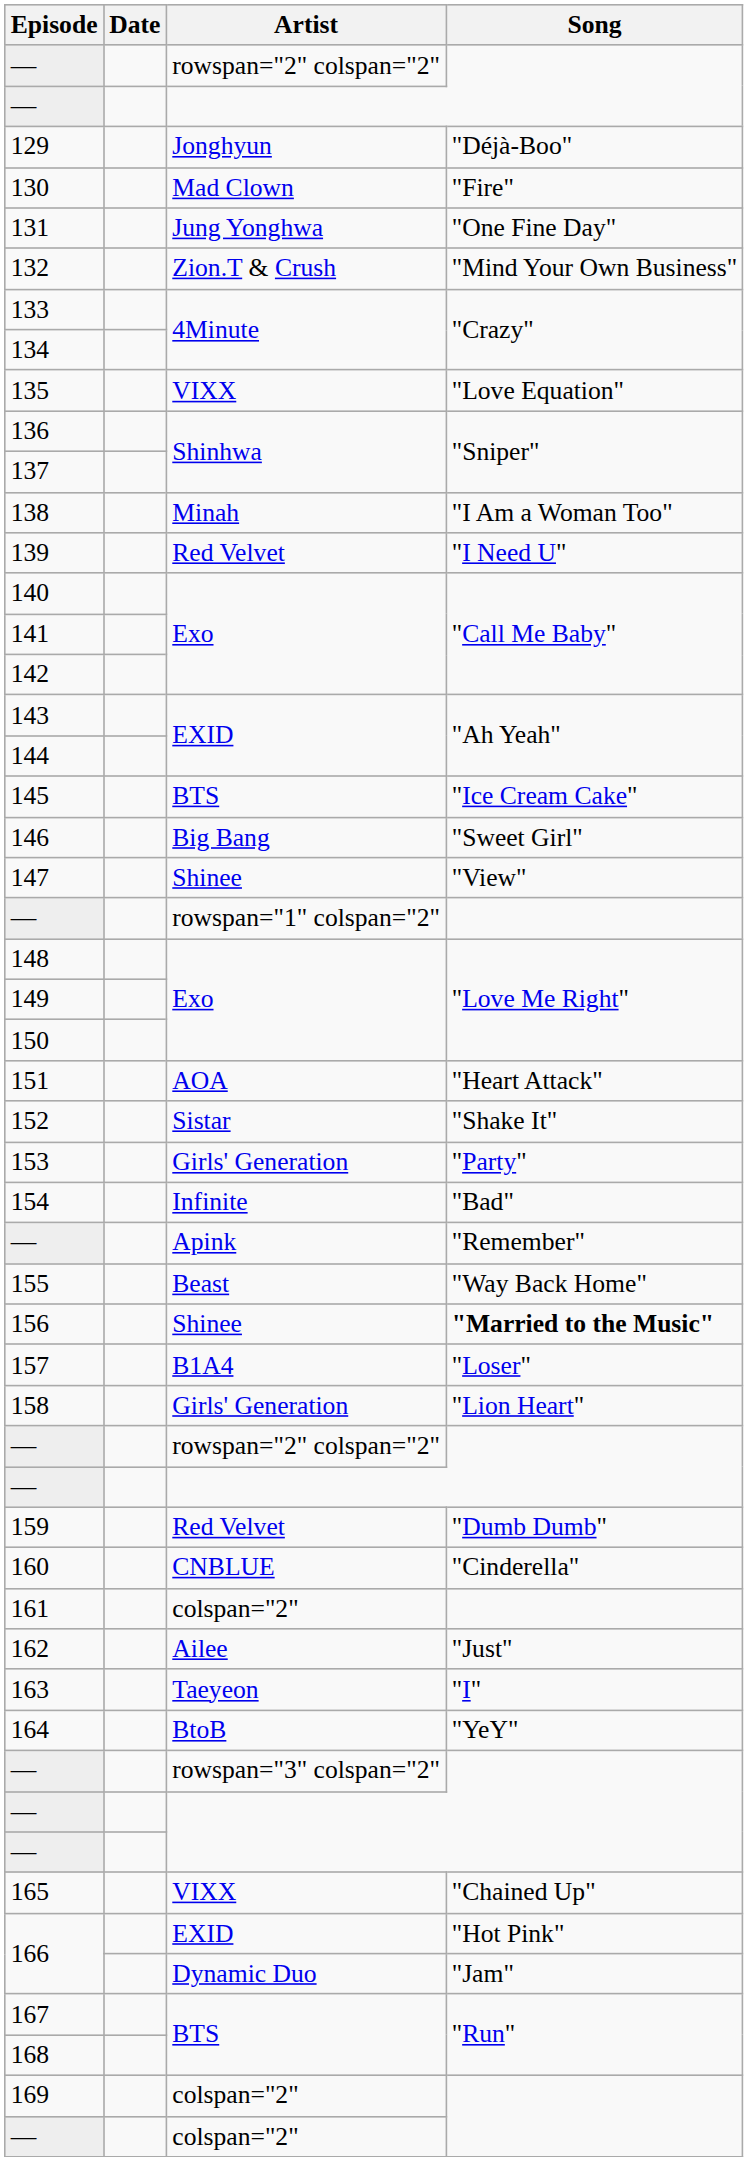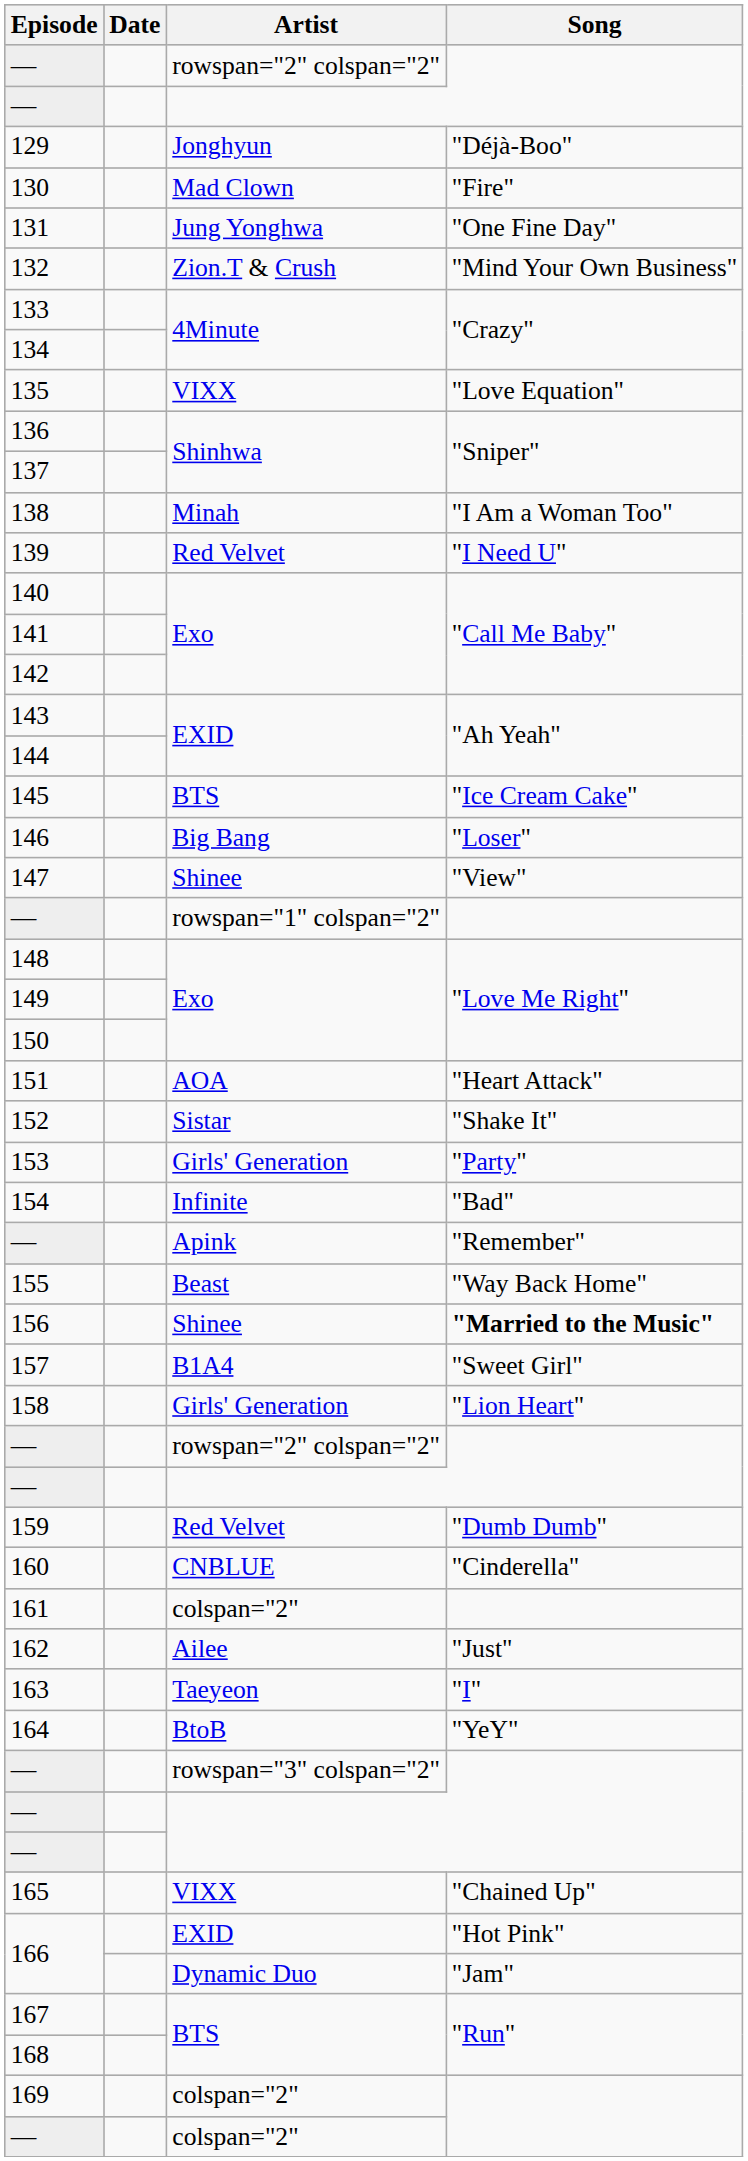146 | Song: "Sweet Girl" -> "Loser"
157 | Song: "Loser" -> "Sweet Girl"
